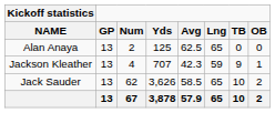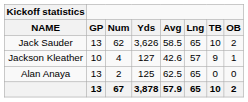rows swapped: Jack Sauder <-> Alan Anaya
Jackson Kleather | GP: 13 -> 10
Jackson Kleather | Yds: 707 -> 127
Jackson Kleather | Avg: 42.3 -> 42.6
Jackson Kleather | Lng: 59 -> 57
